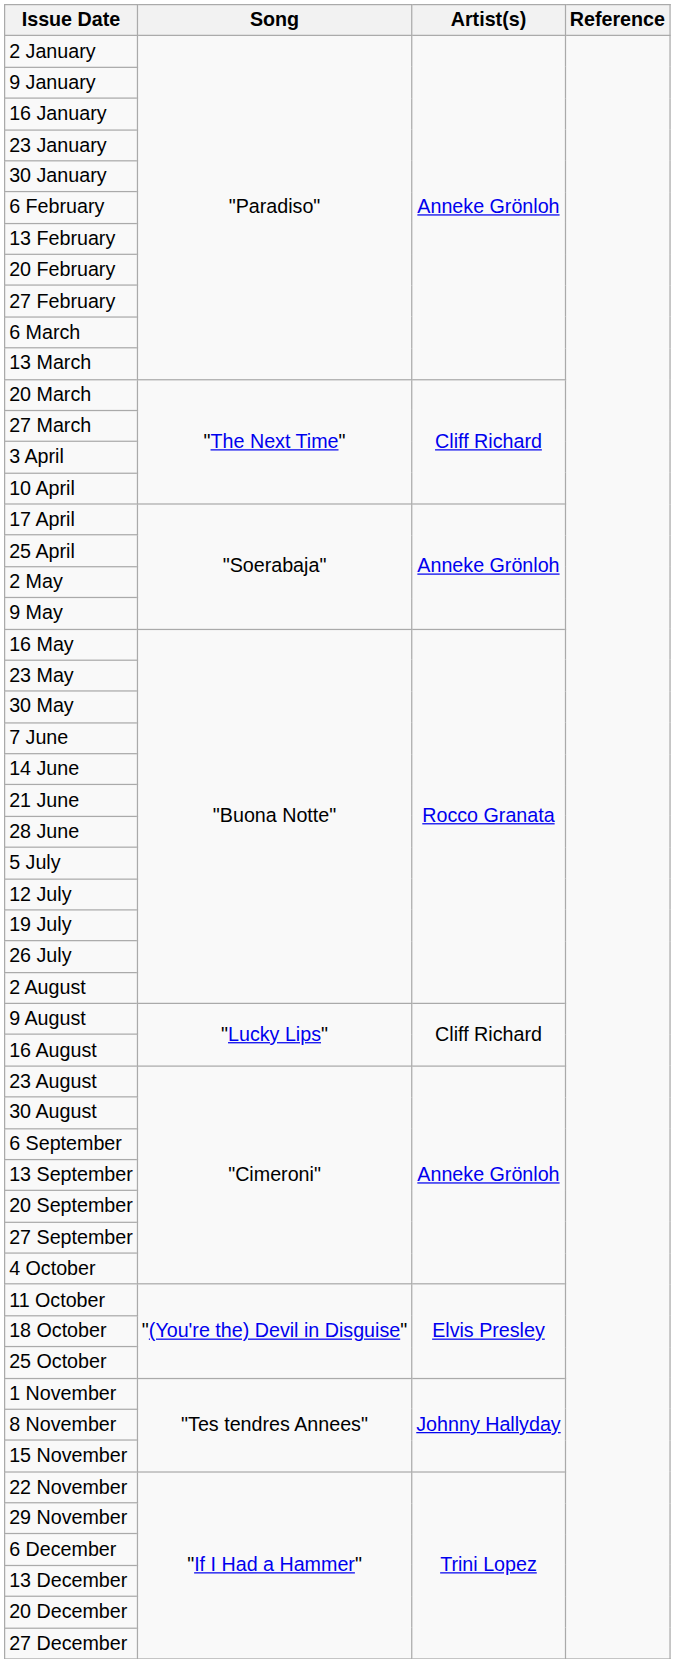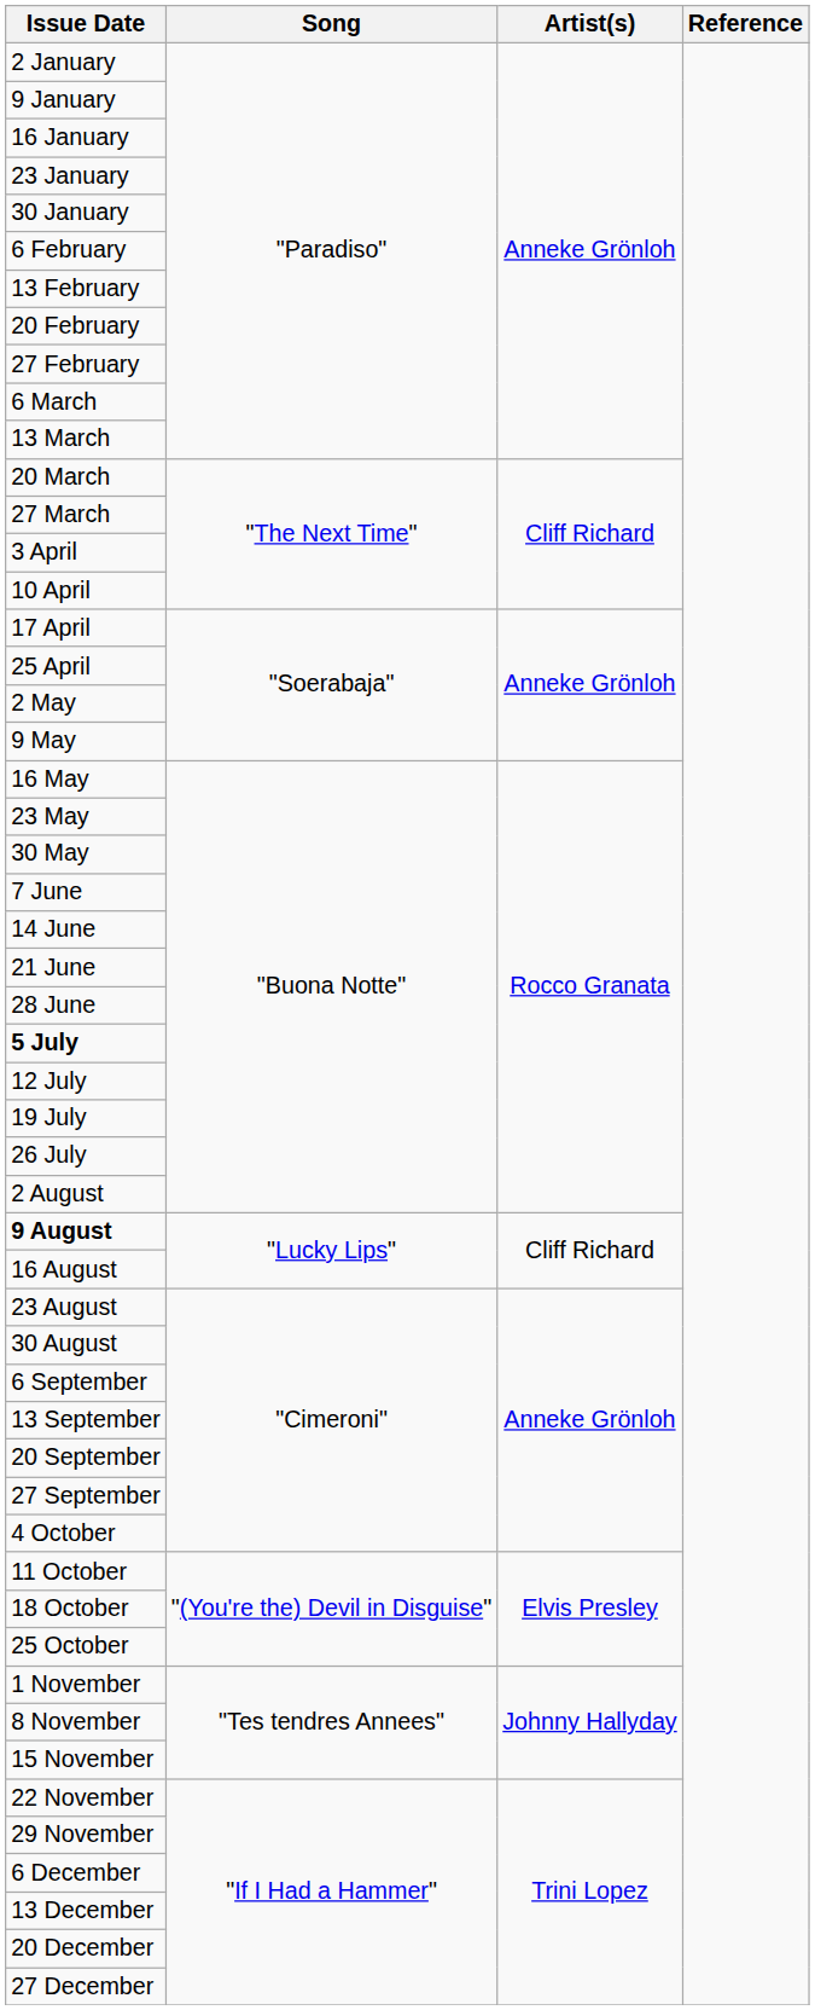5 July | Issue Date: normal -> bold
9 August | Issue Date: normal -> bold
